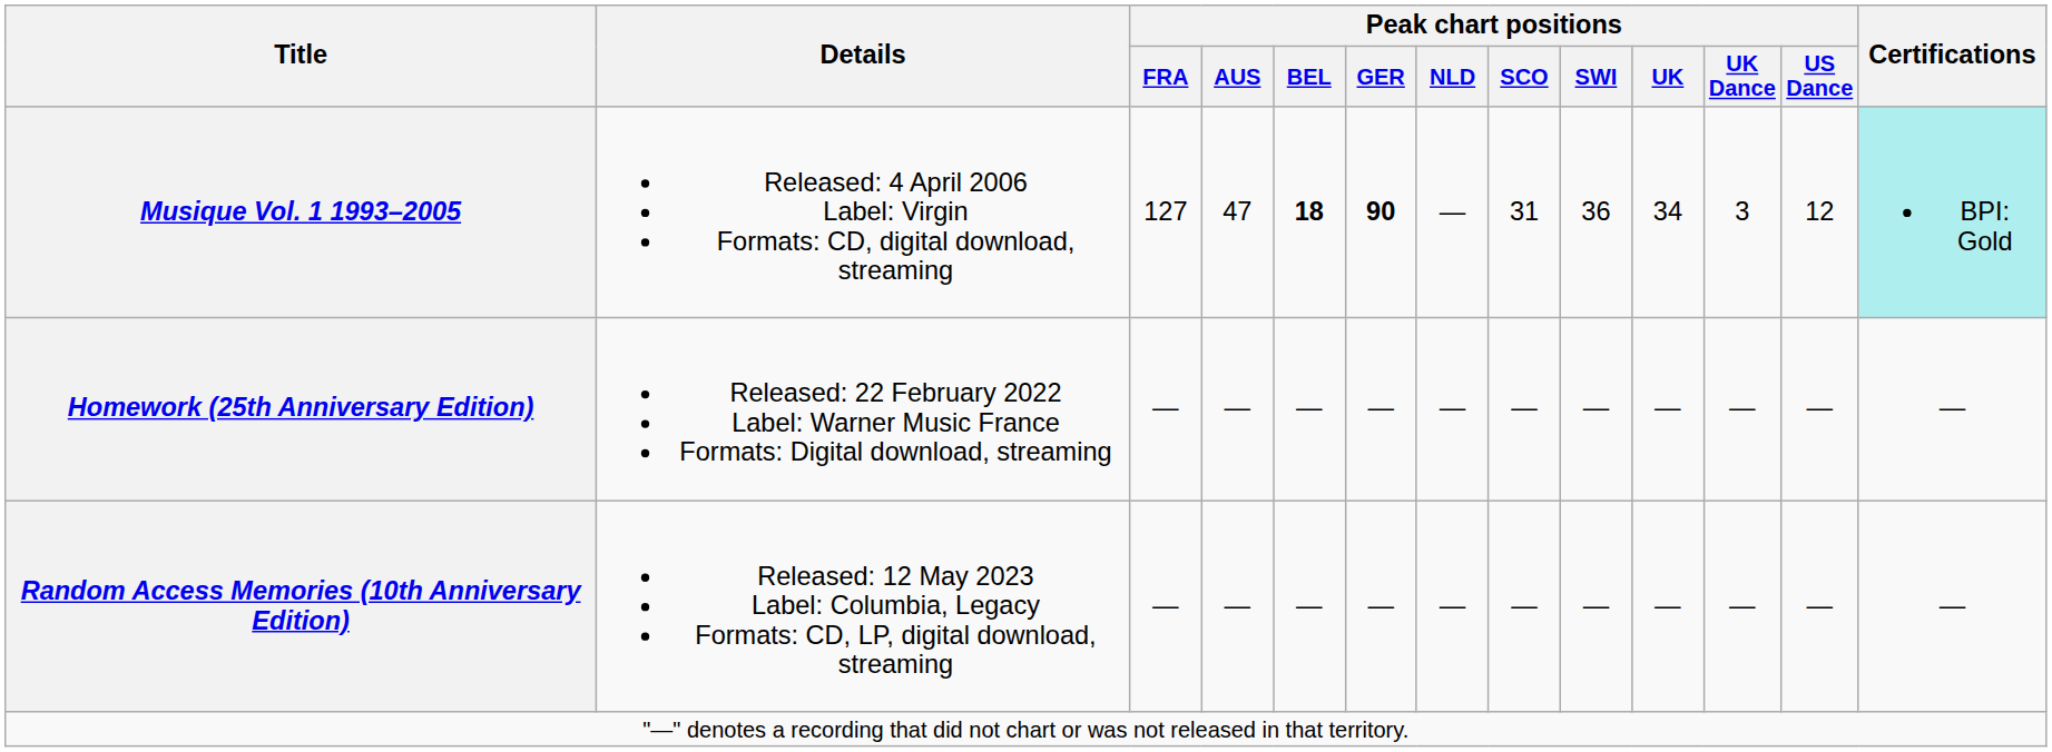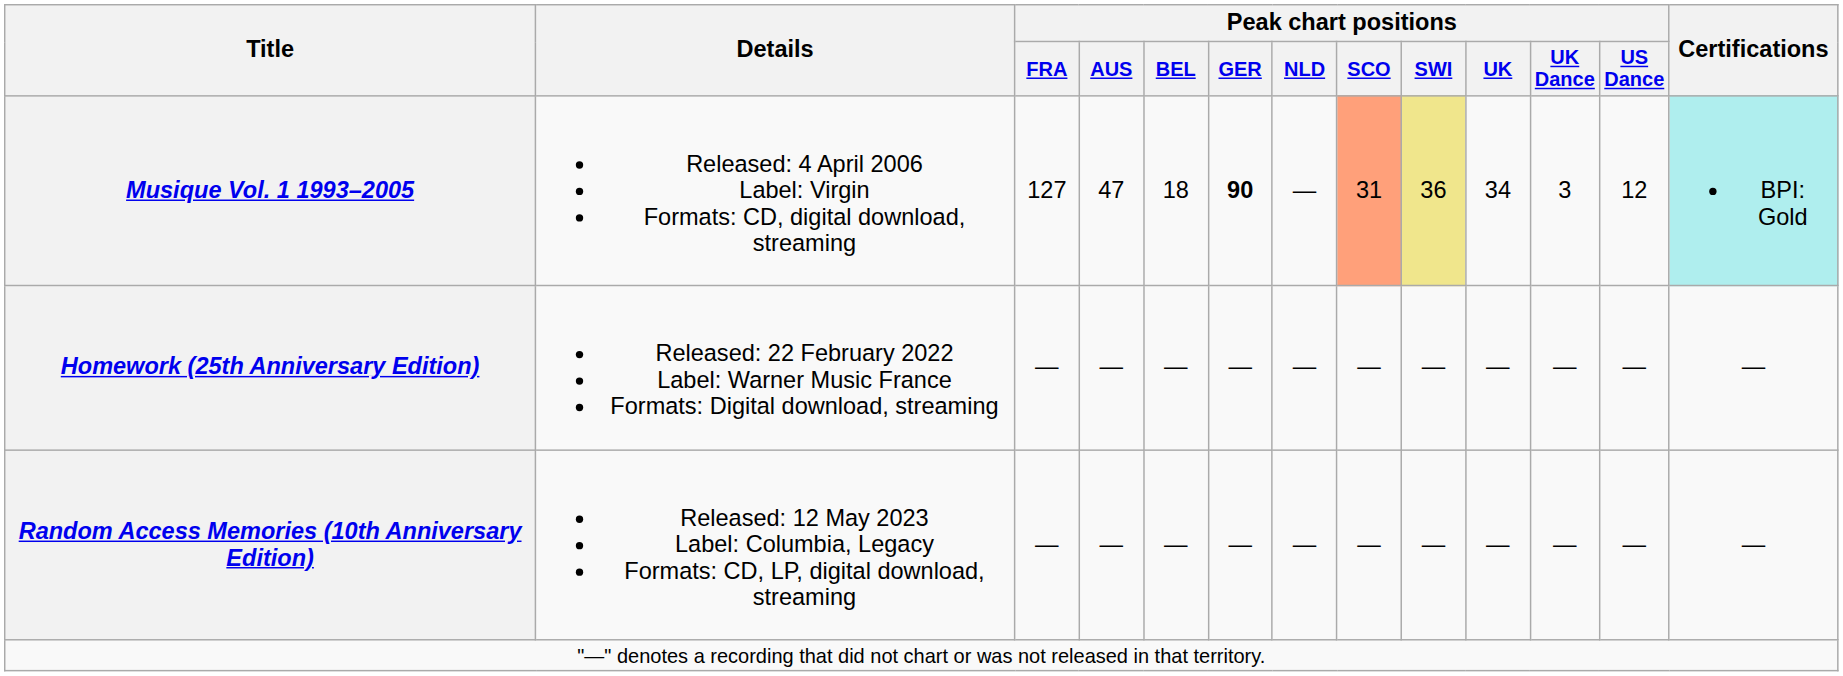Musique Vol. 1 1993–2005 | Peak chart positions / BEL: bold -> normal
Musique Vol. 1 1993–2005 | Peak chart positions / SCO: no background -> lightsalmon background
Musique Vol. 1 1993–2005 | Peak chart positions / SWI: no background -> khaki background
